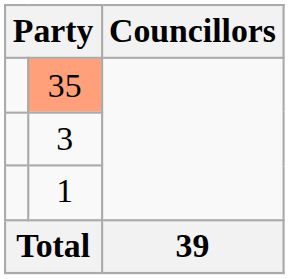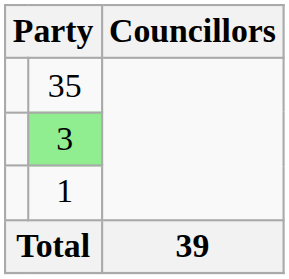35 | column 2: lightsalmon background -> no background
3 | column 2: no background -> lightgreen background
